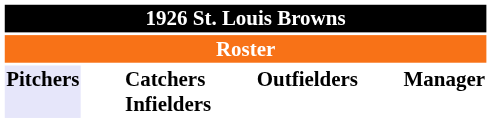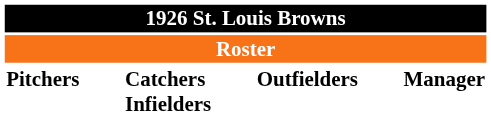Pitchers | column 1: lavender background -> no background
